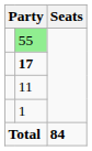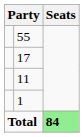55 | column 2: lightgreen background -> no background
17 | column 2: bold -> normal
Total | Seats: no background -> lightgreen background
